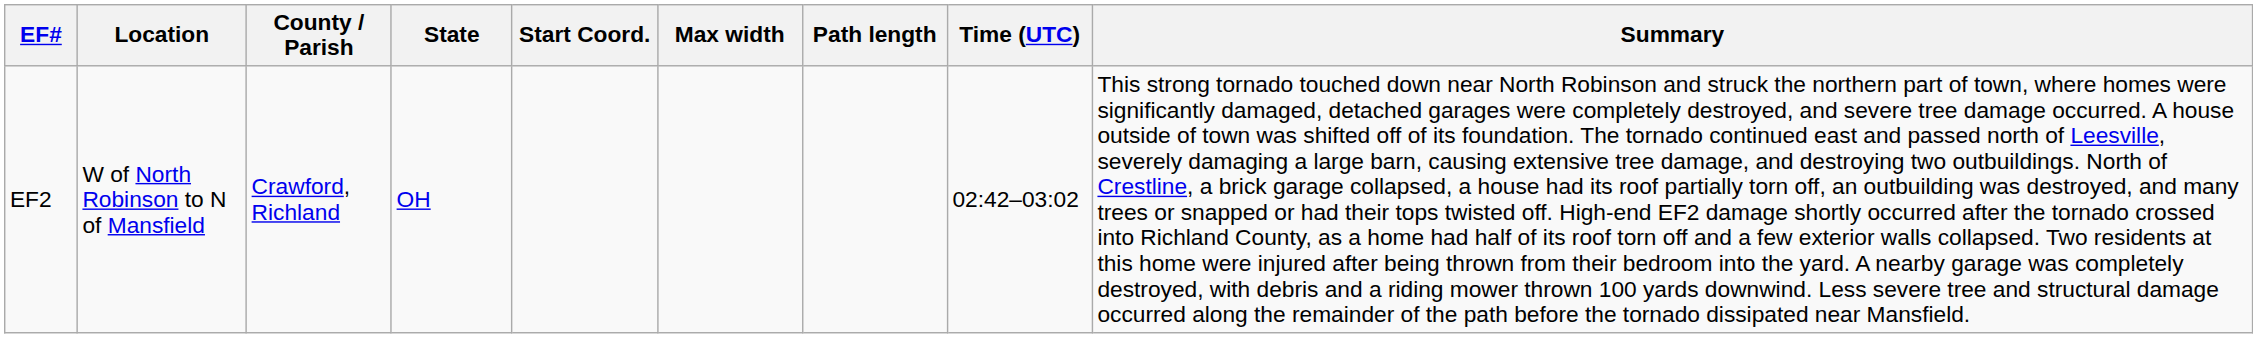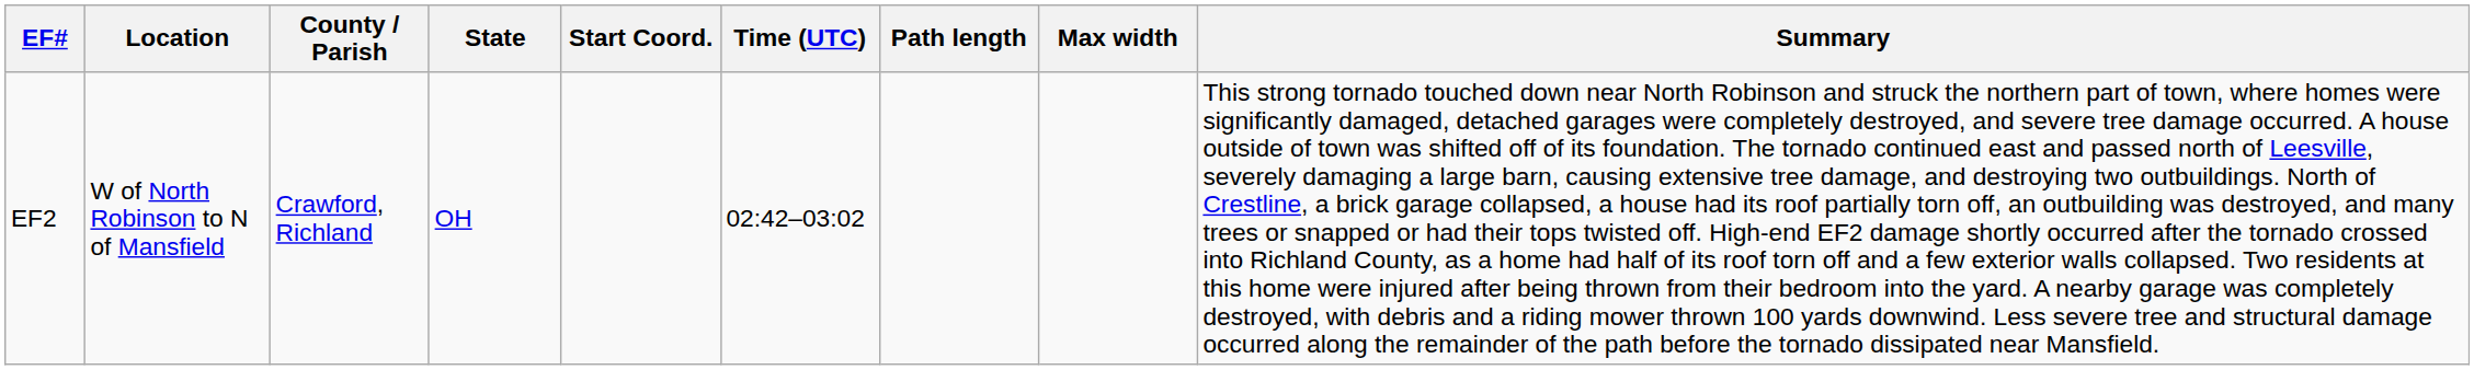columns swapped: Time (UTC) <-> Max width
